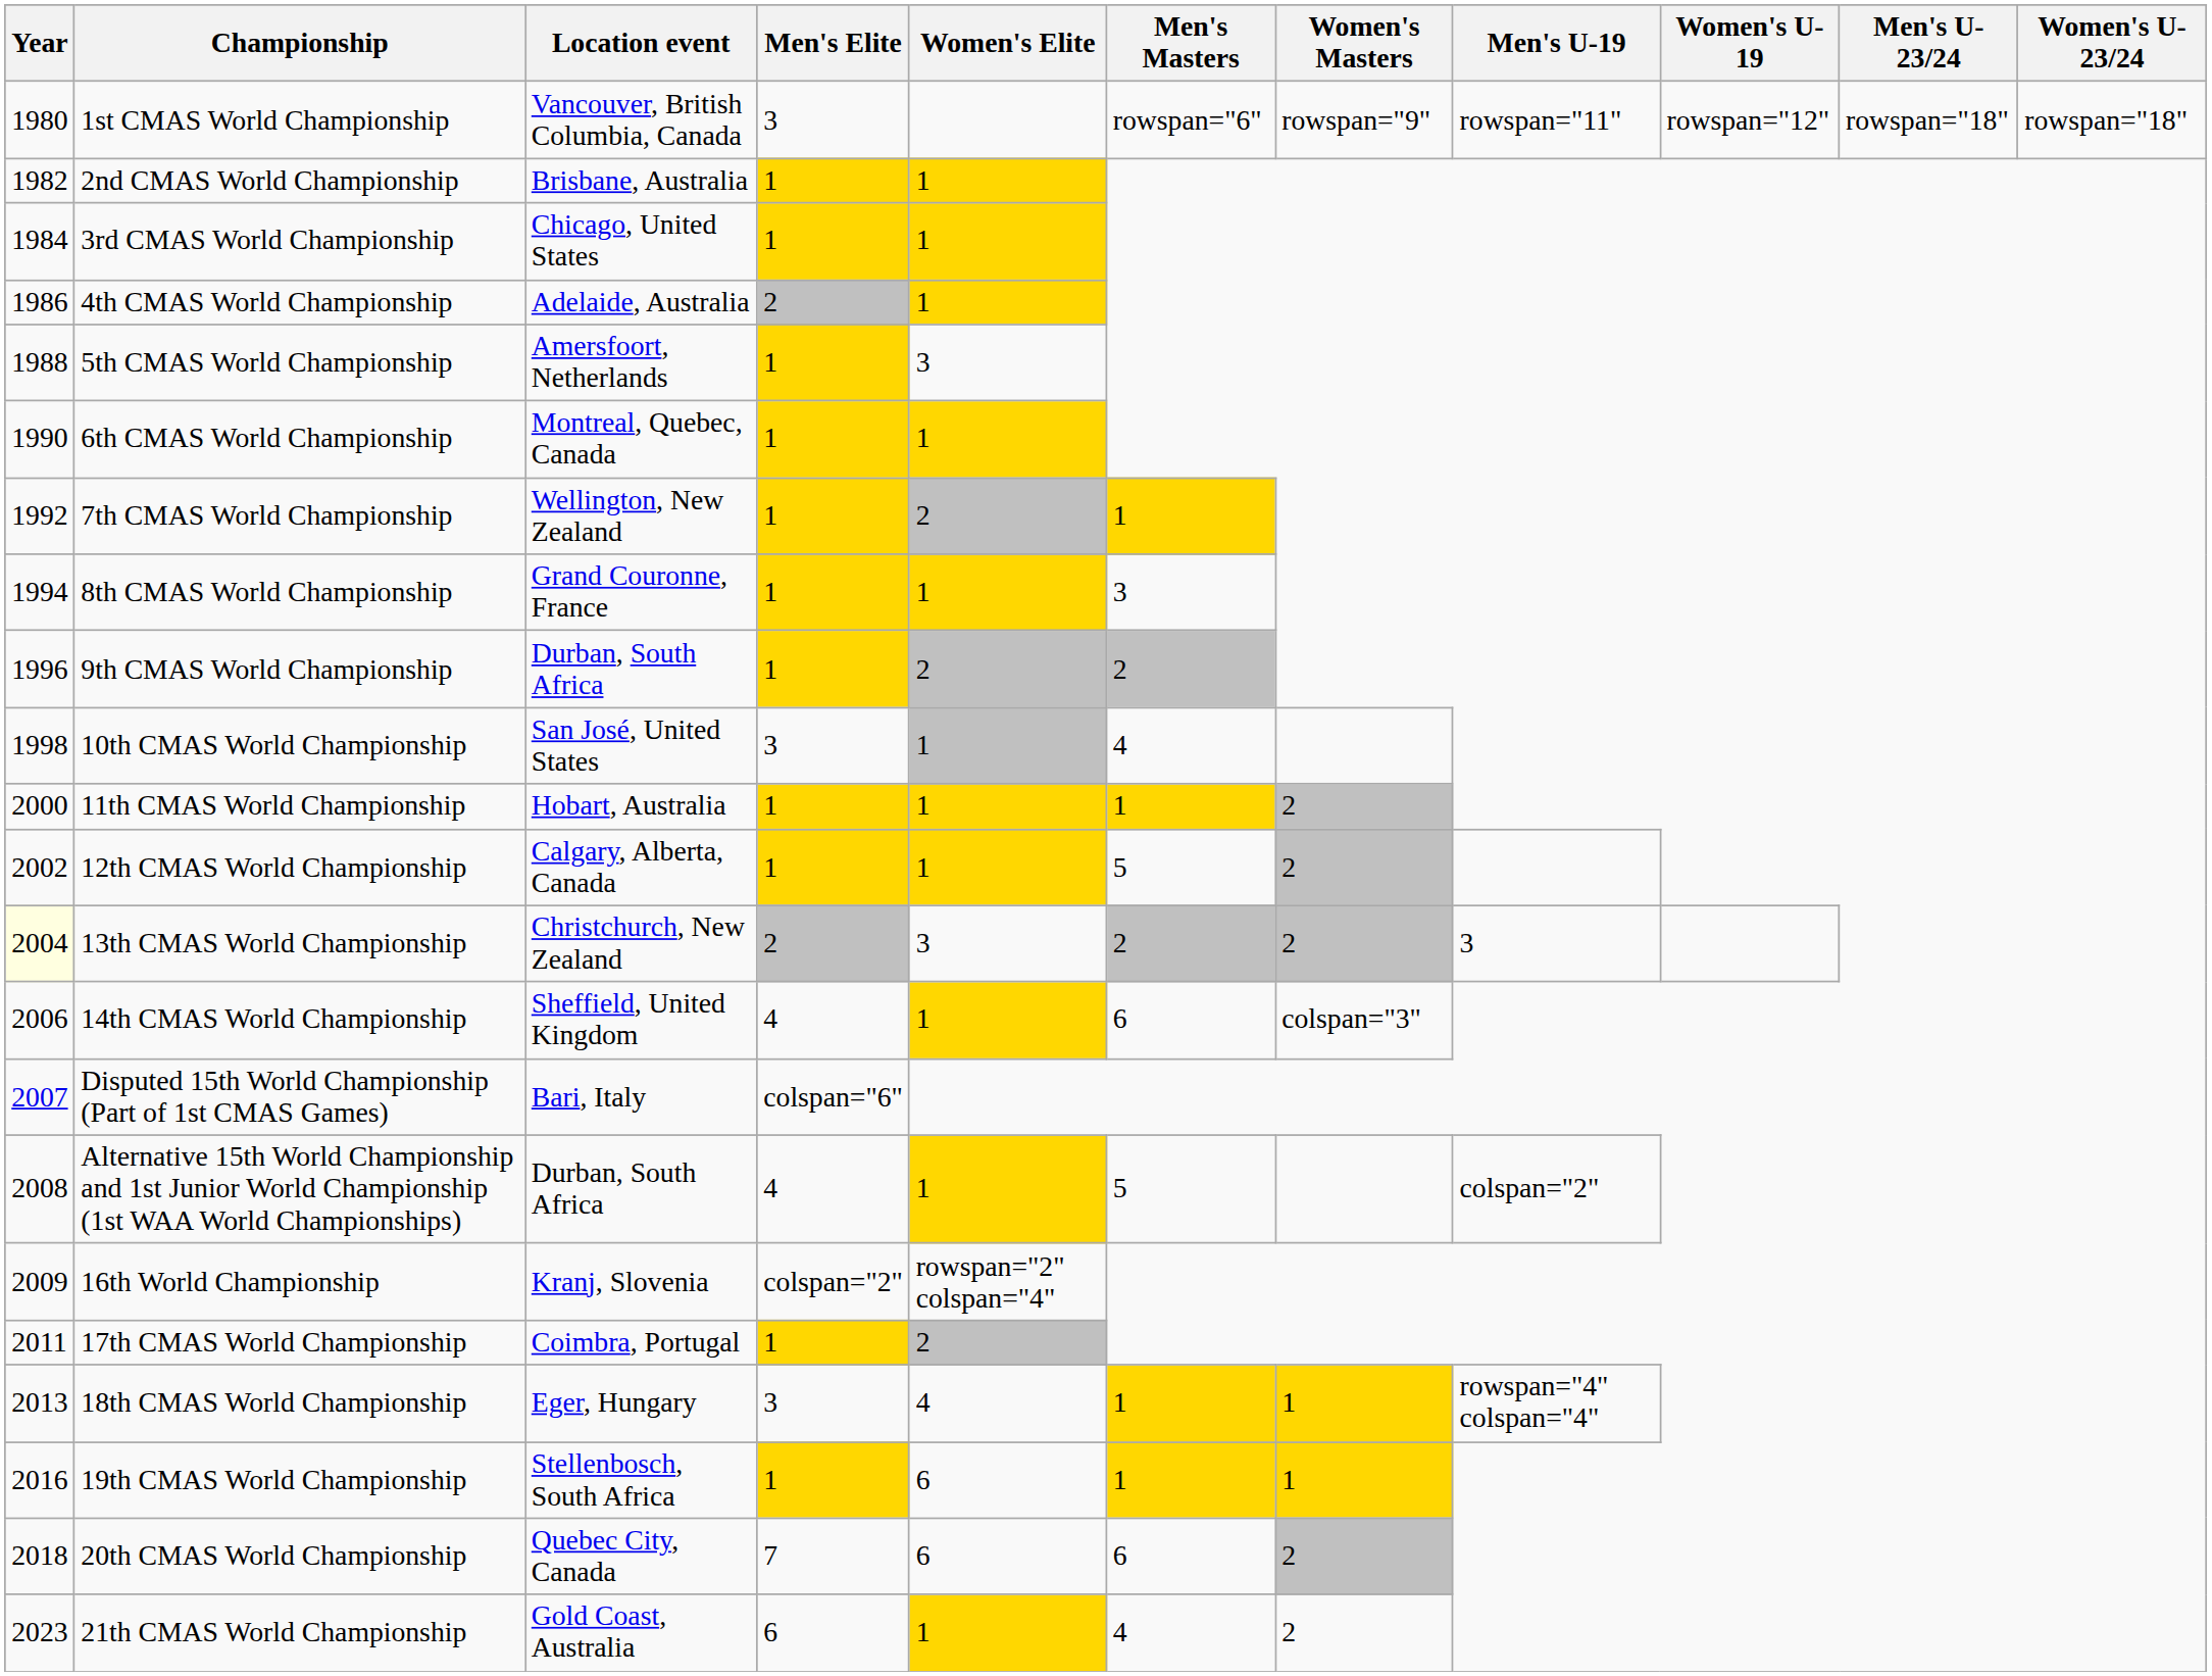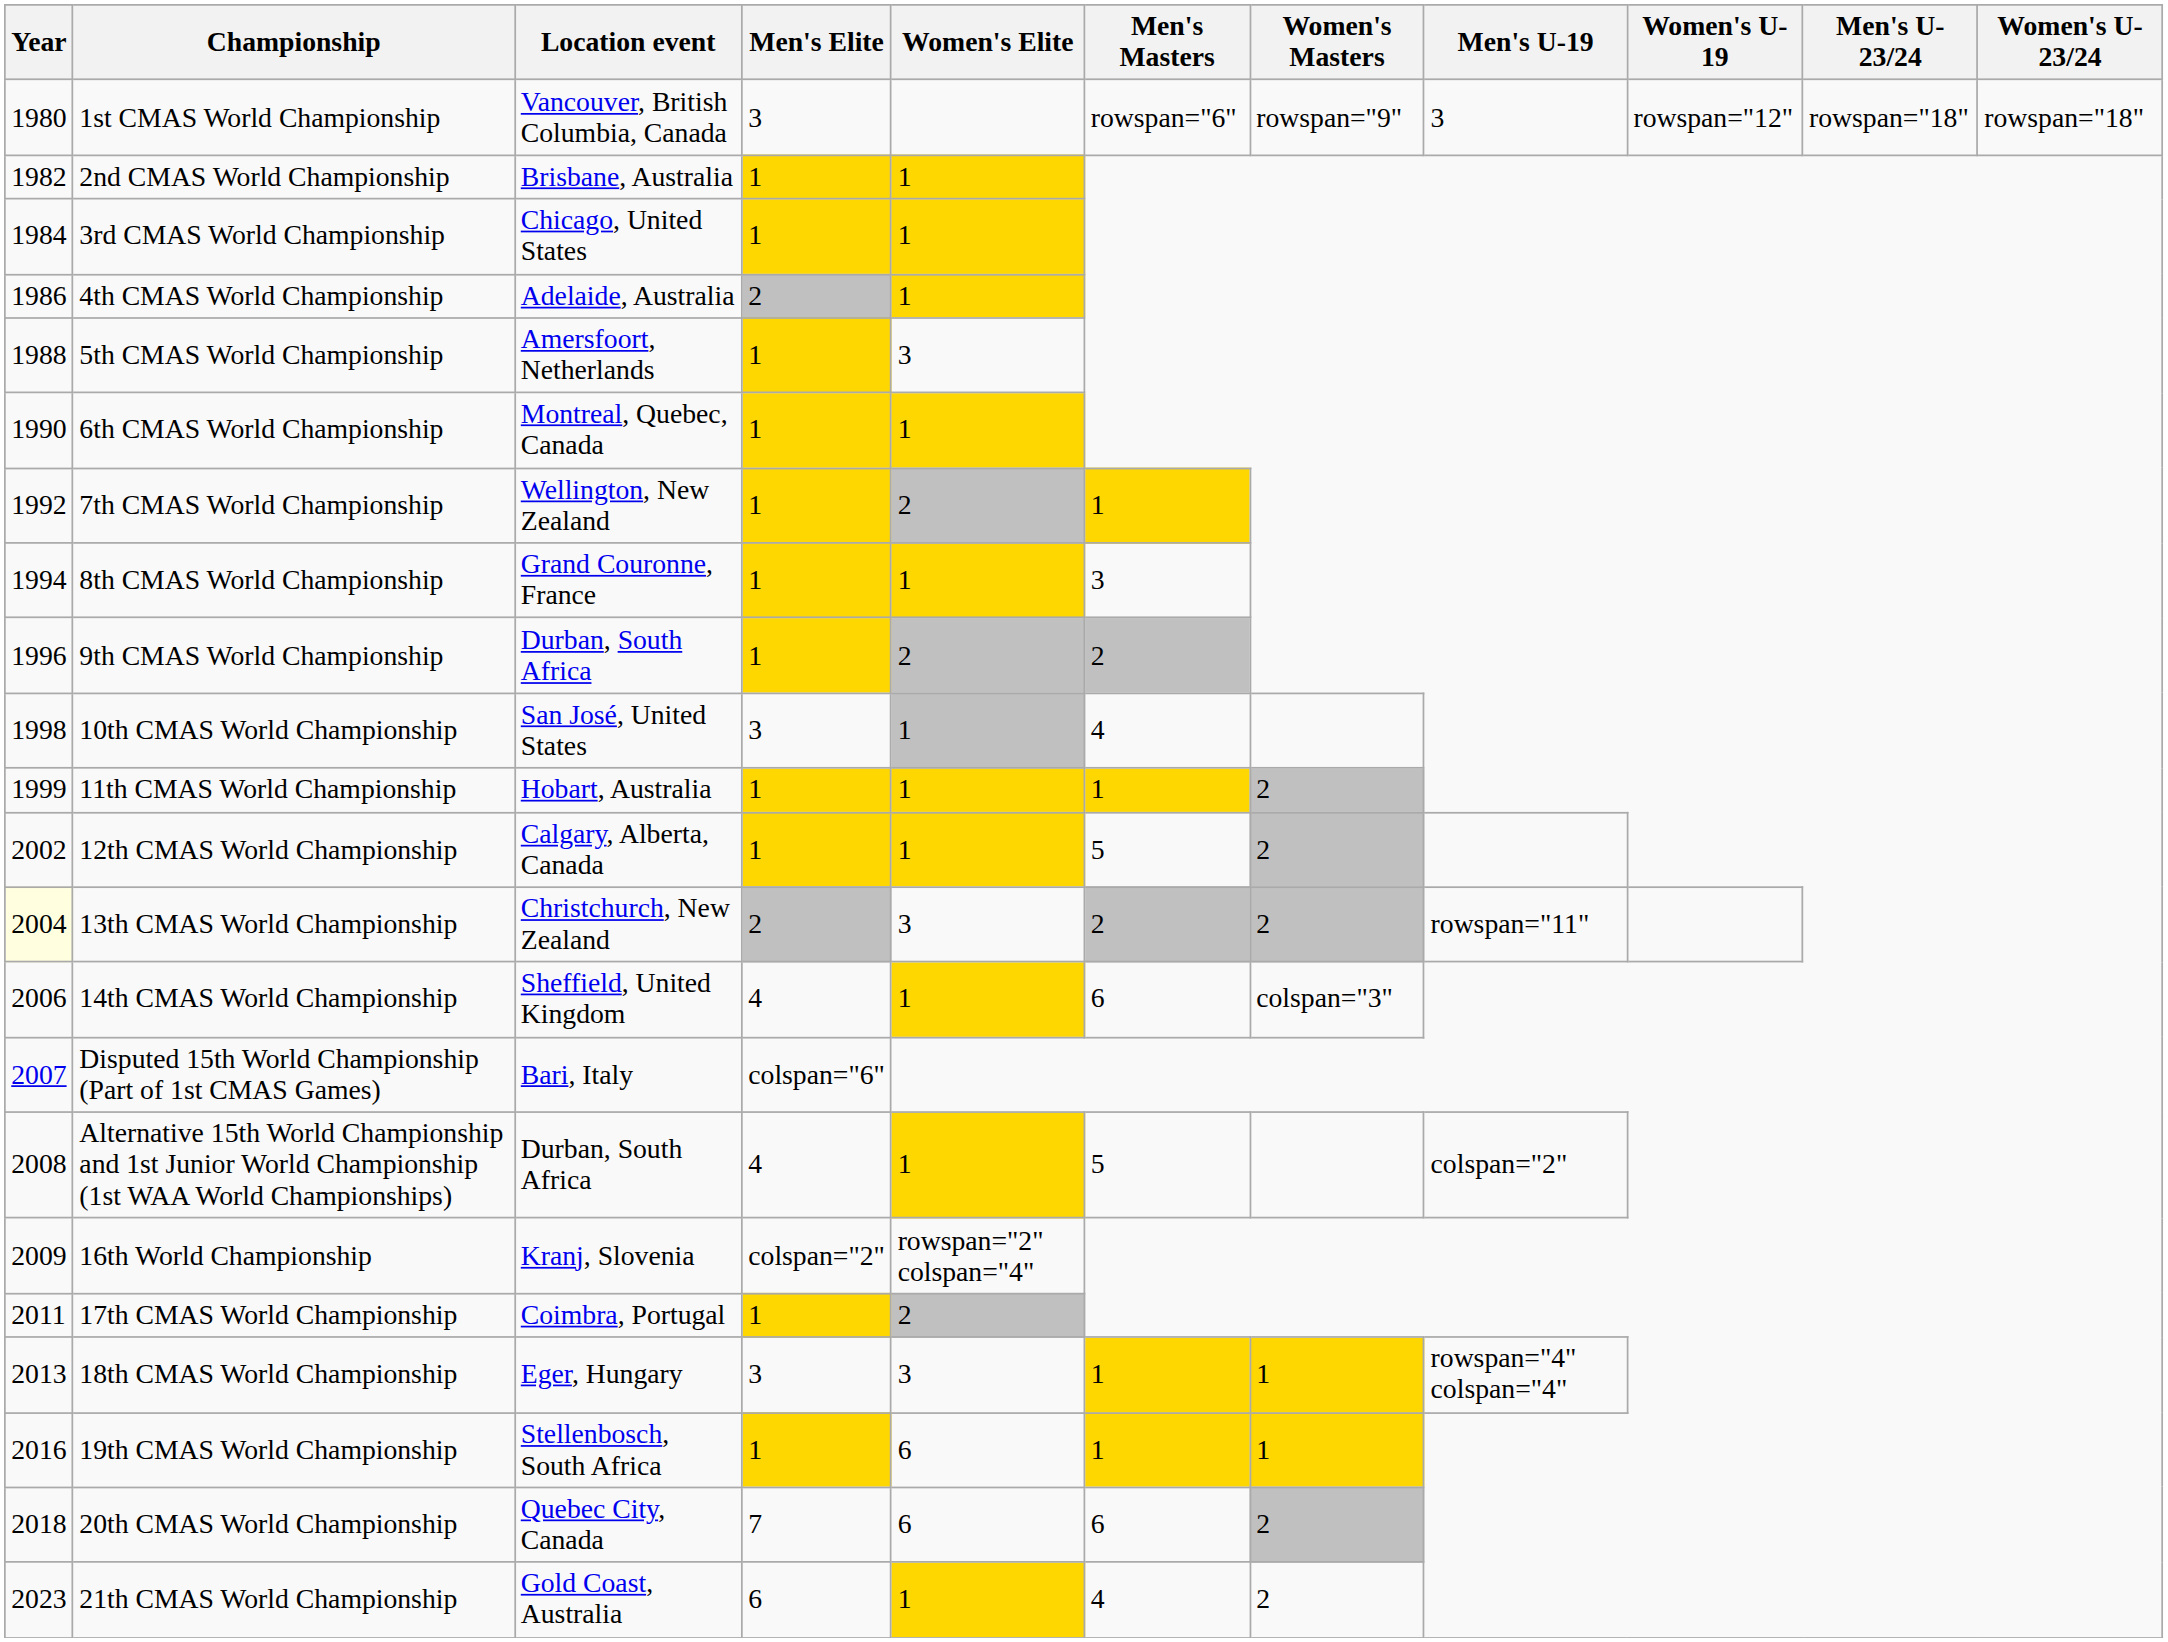1st CMAS World Championship | Men's U-19: rowspan="11" -> 3
11th CMAS World Championship | Year: 2000 -> 1999
13th CMAS World Championship | Men's U-19: 3 -> rowspan="11"
18th CMAS World Championship | Women's Elite: 4 -> 3
